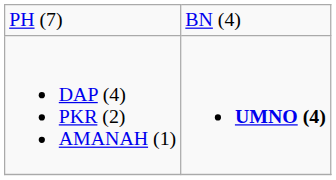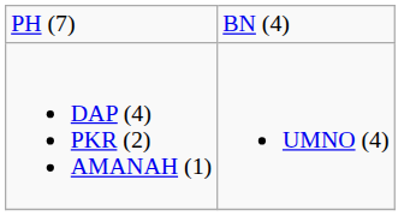DAP (4) PKR (2) AMANAH (1) | column 2: bold -> normal
